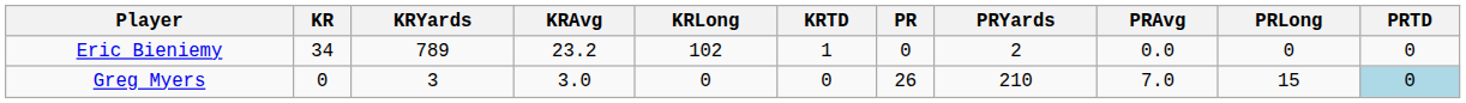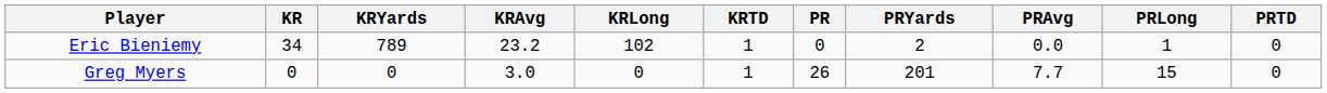Eric Bieniemy | PRLong: 0 -> 1
Greg Myers | KRYards: 3 -> 0
Greg Myers | KRTD: 0 -> 1
Greg Myers | PRYards: 210 -> 201
Greg Myers | PRAvg: 7.0 -> 7.7
Greg Myers | PRTD: lightblue background -> no background
